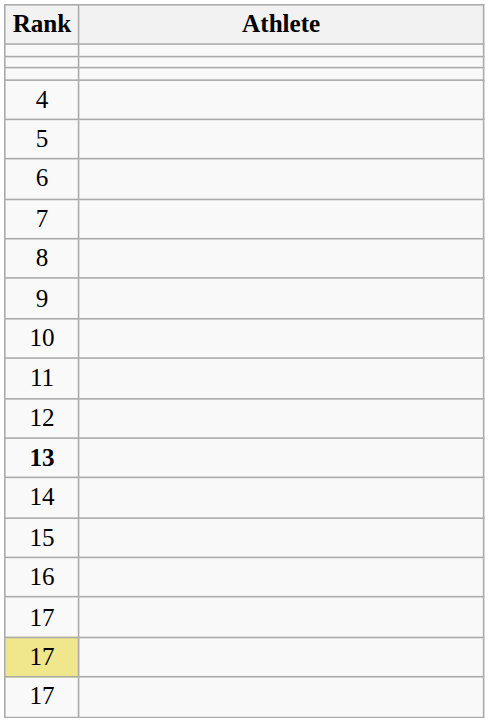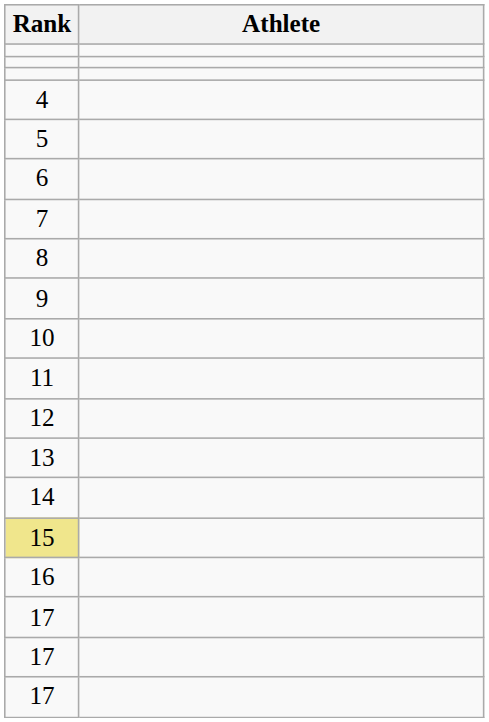row 14 | Rank: bold -> normal
row 16 | Rank: no background -> khaki background
row 19 | Rank: khaki background -> no background
